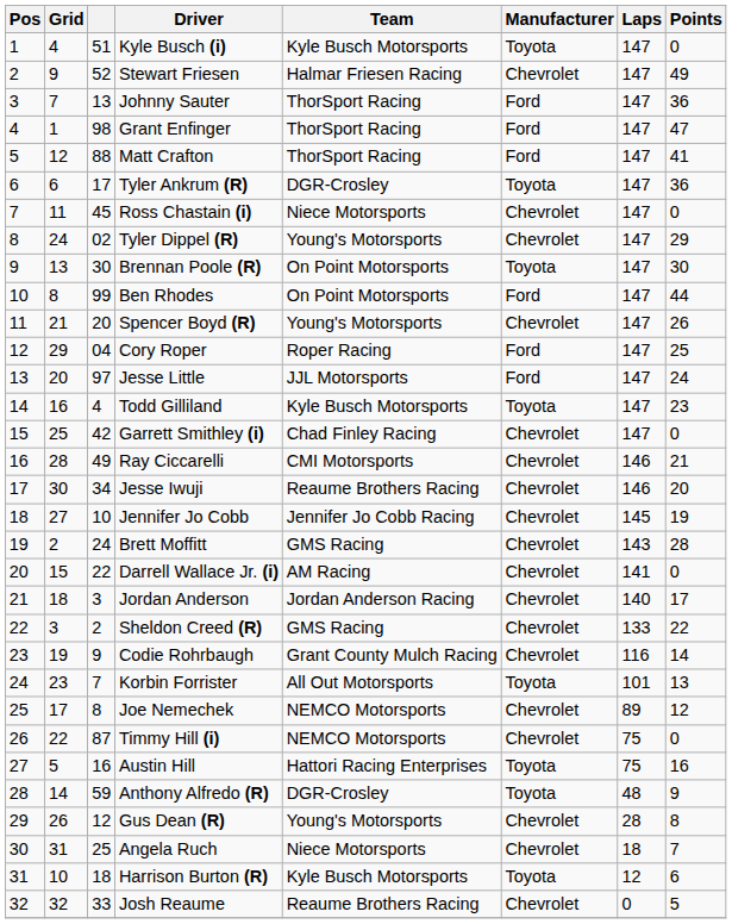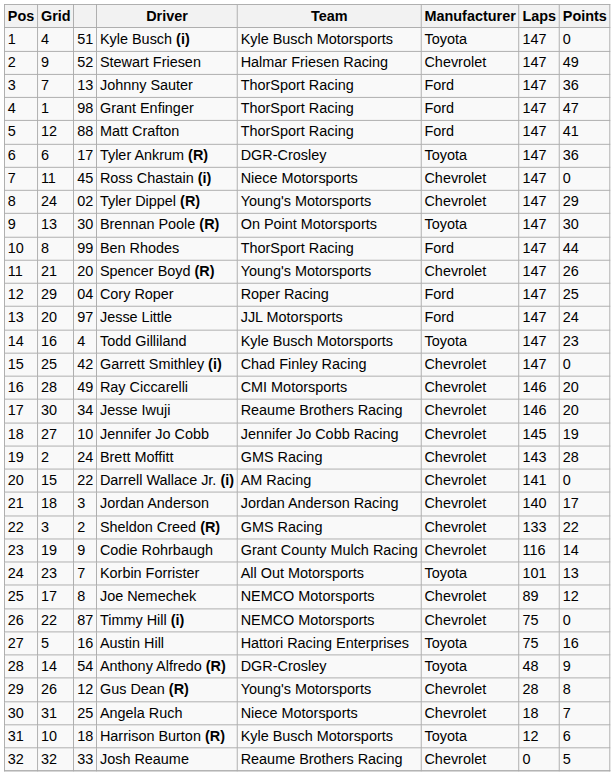Ben Rhodes | Team: On Point Motorsports -> ThorSport Racing
Ray Ciccarelli | Points: 21 -> 20
Anthony Alfredo (R) | column 3: 59 -> 54
